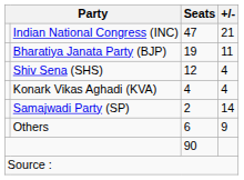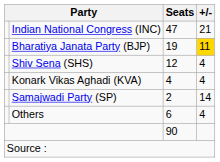Bharatiya Janata Party (BJP) | +/-: no background -> gold background
Others | +/-: 9 -> 4
